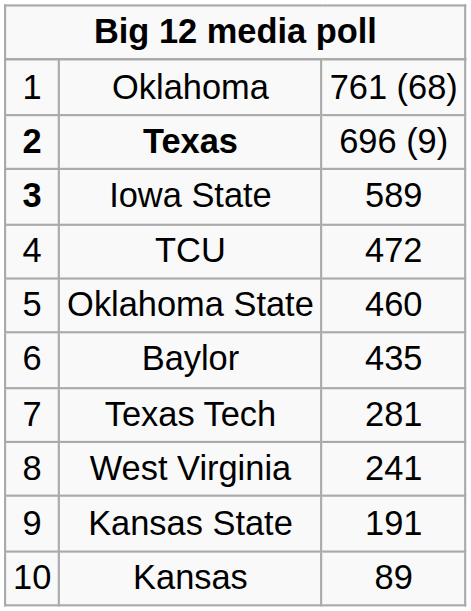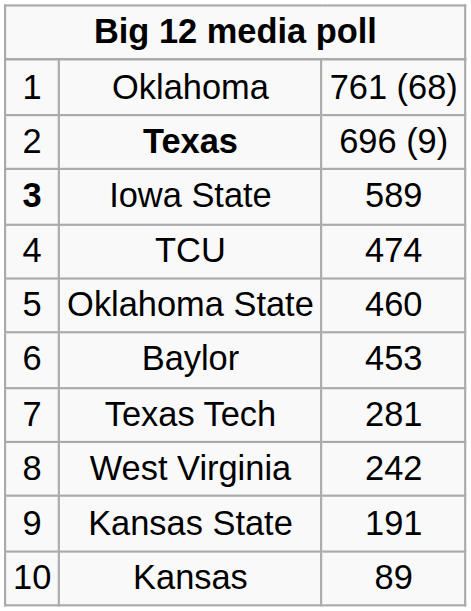Texas | column 1: bold -> normal
TCU | column 3: 472 -> 474
Baylor | column 3: 435 -> 453
West Virginia | column 3: 241 -> 242
